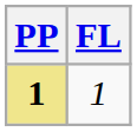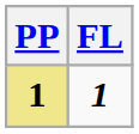row 2 | FL: normal -> bold
